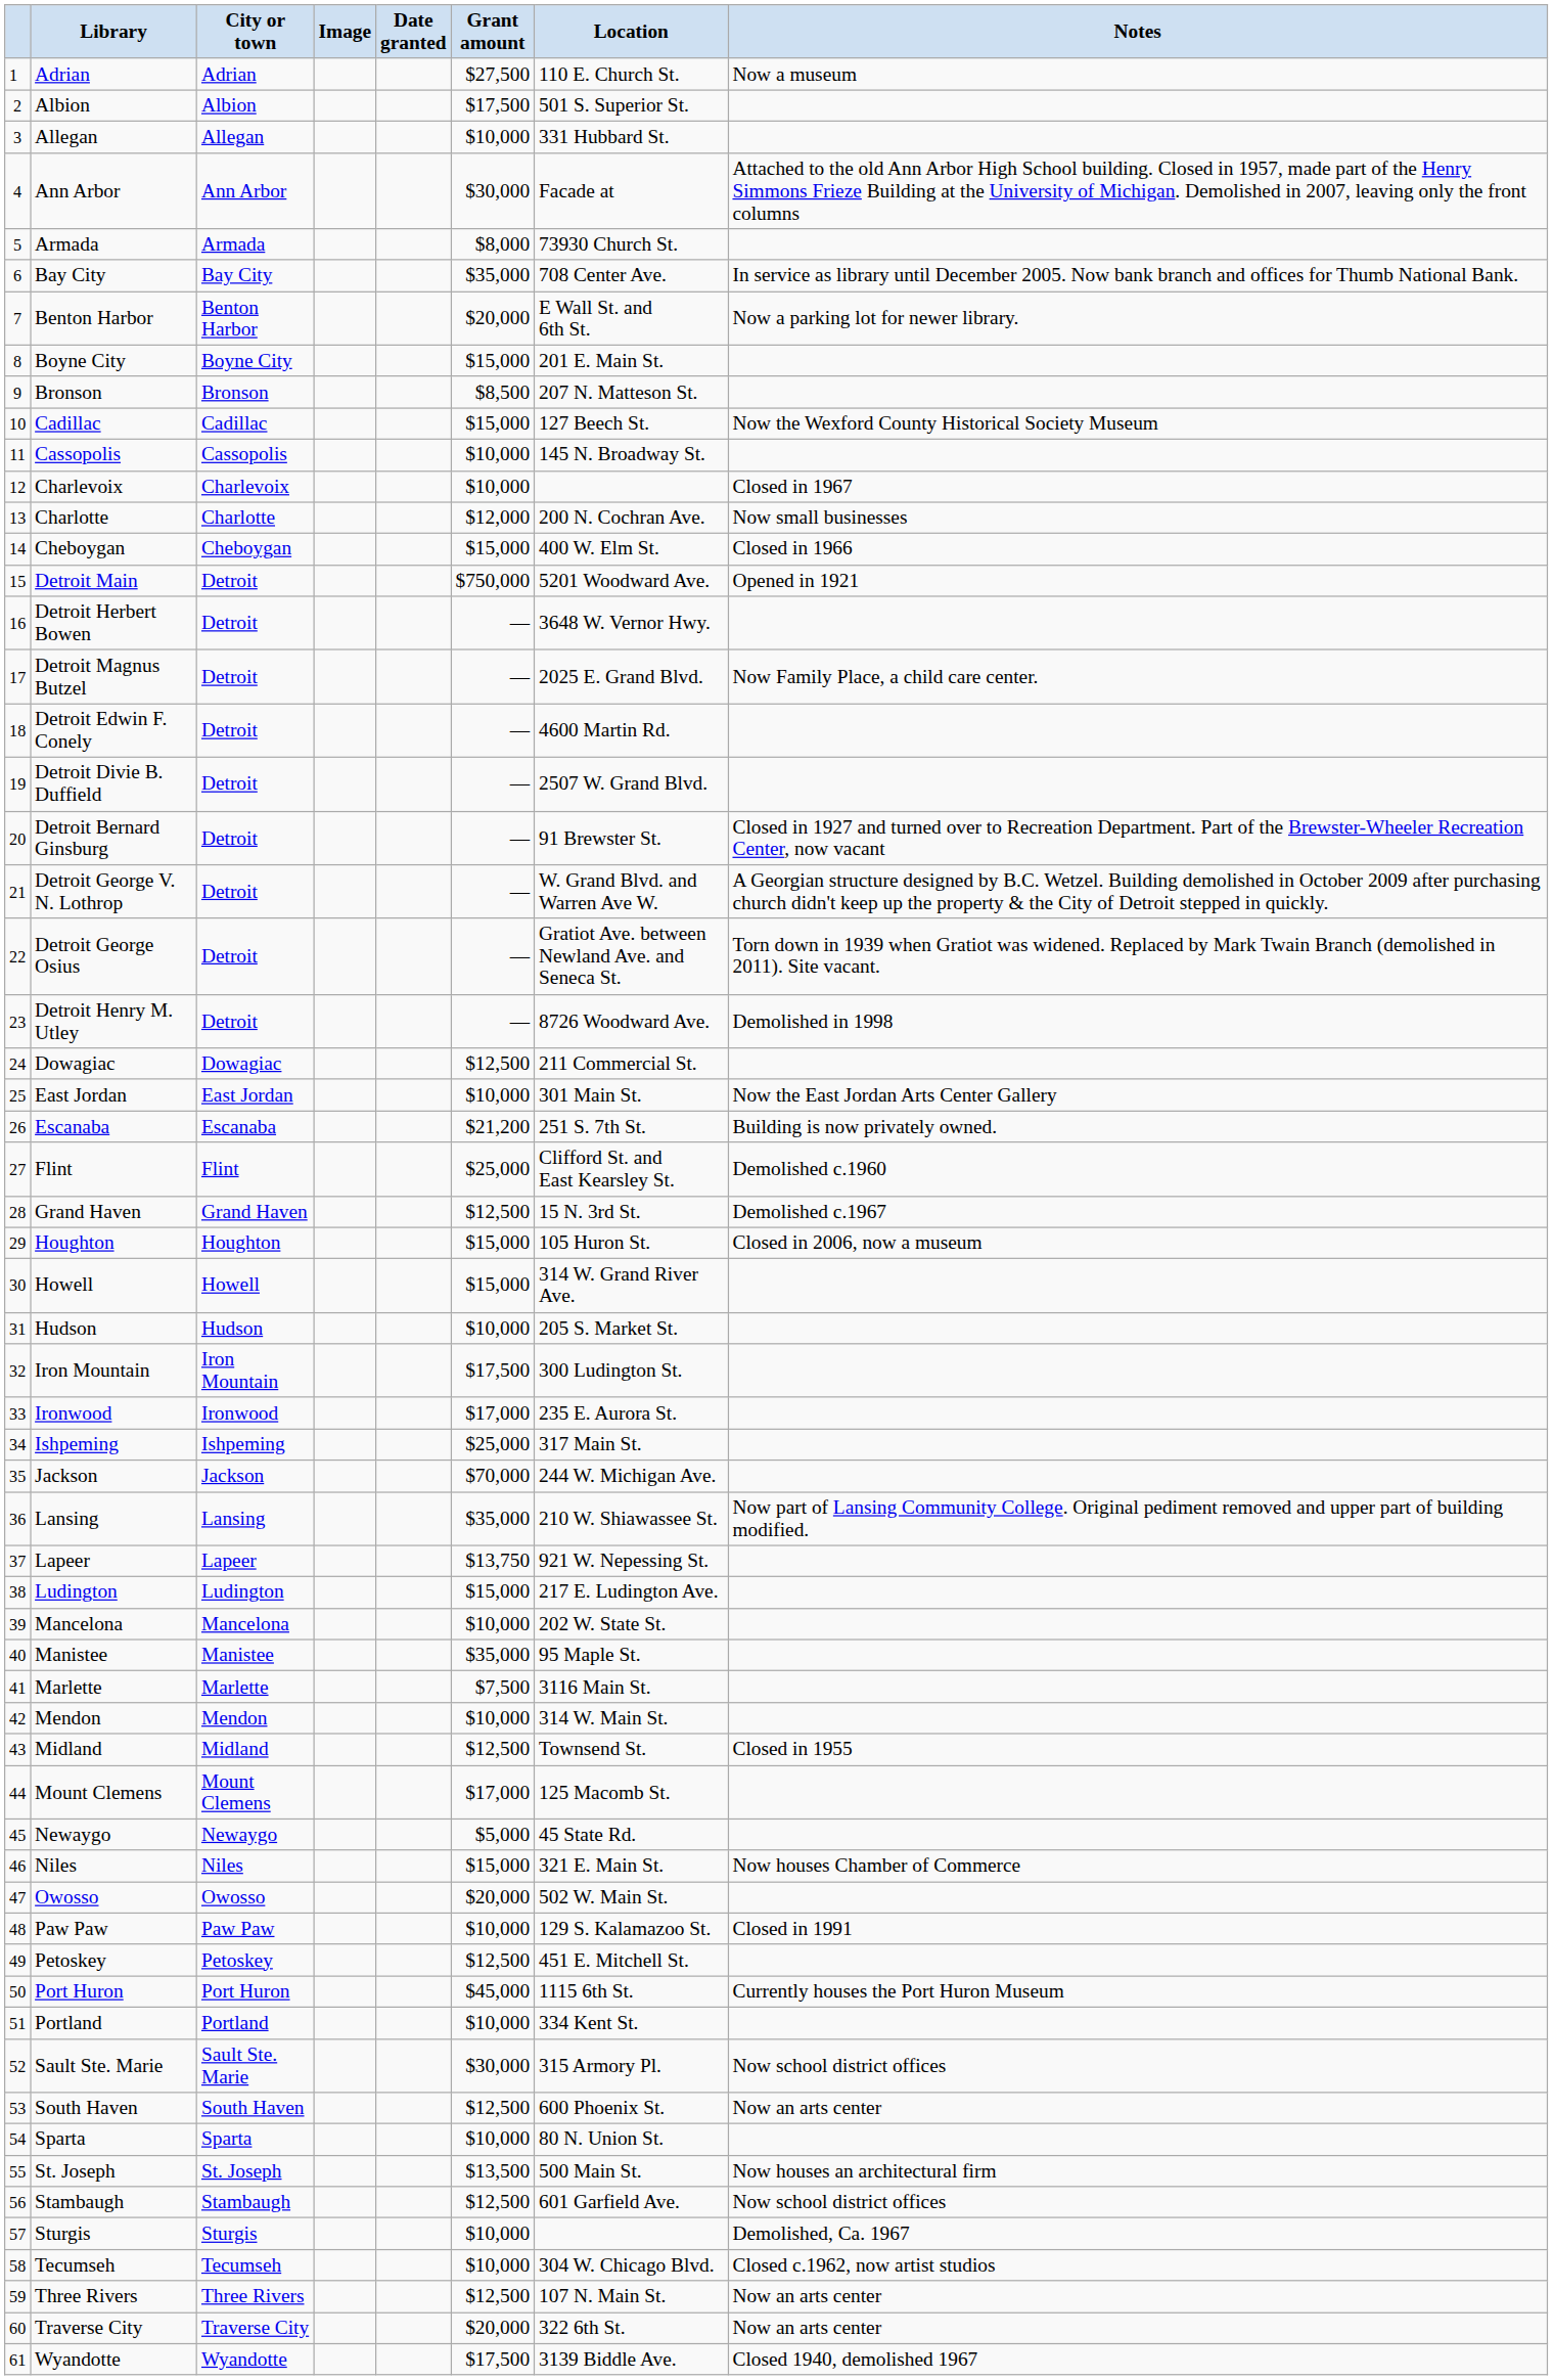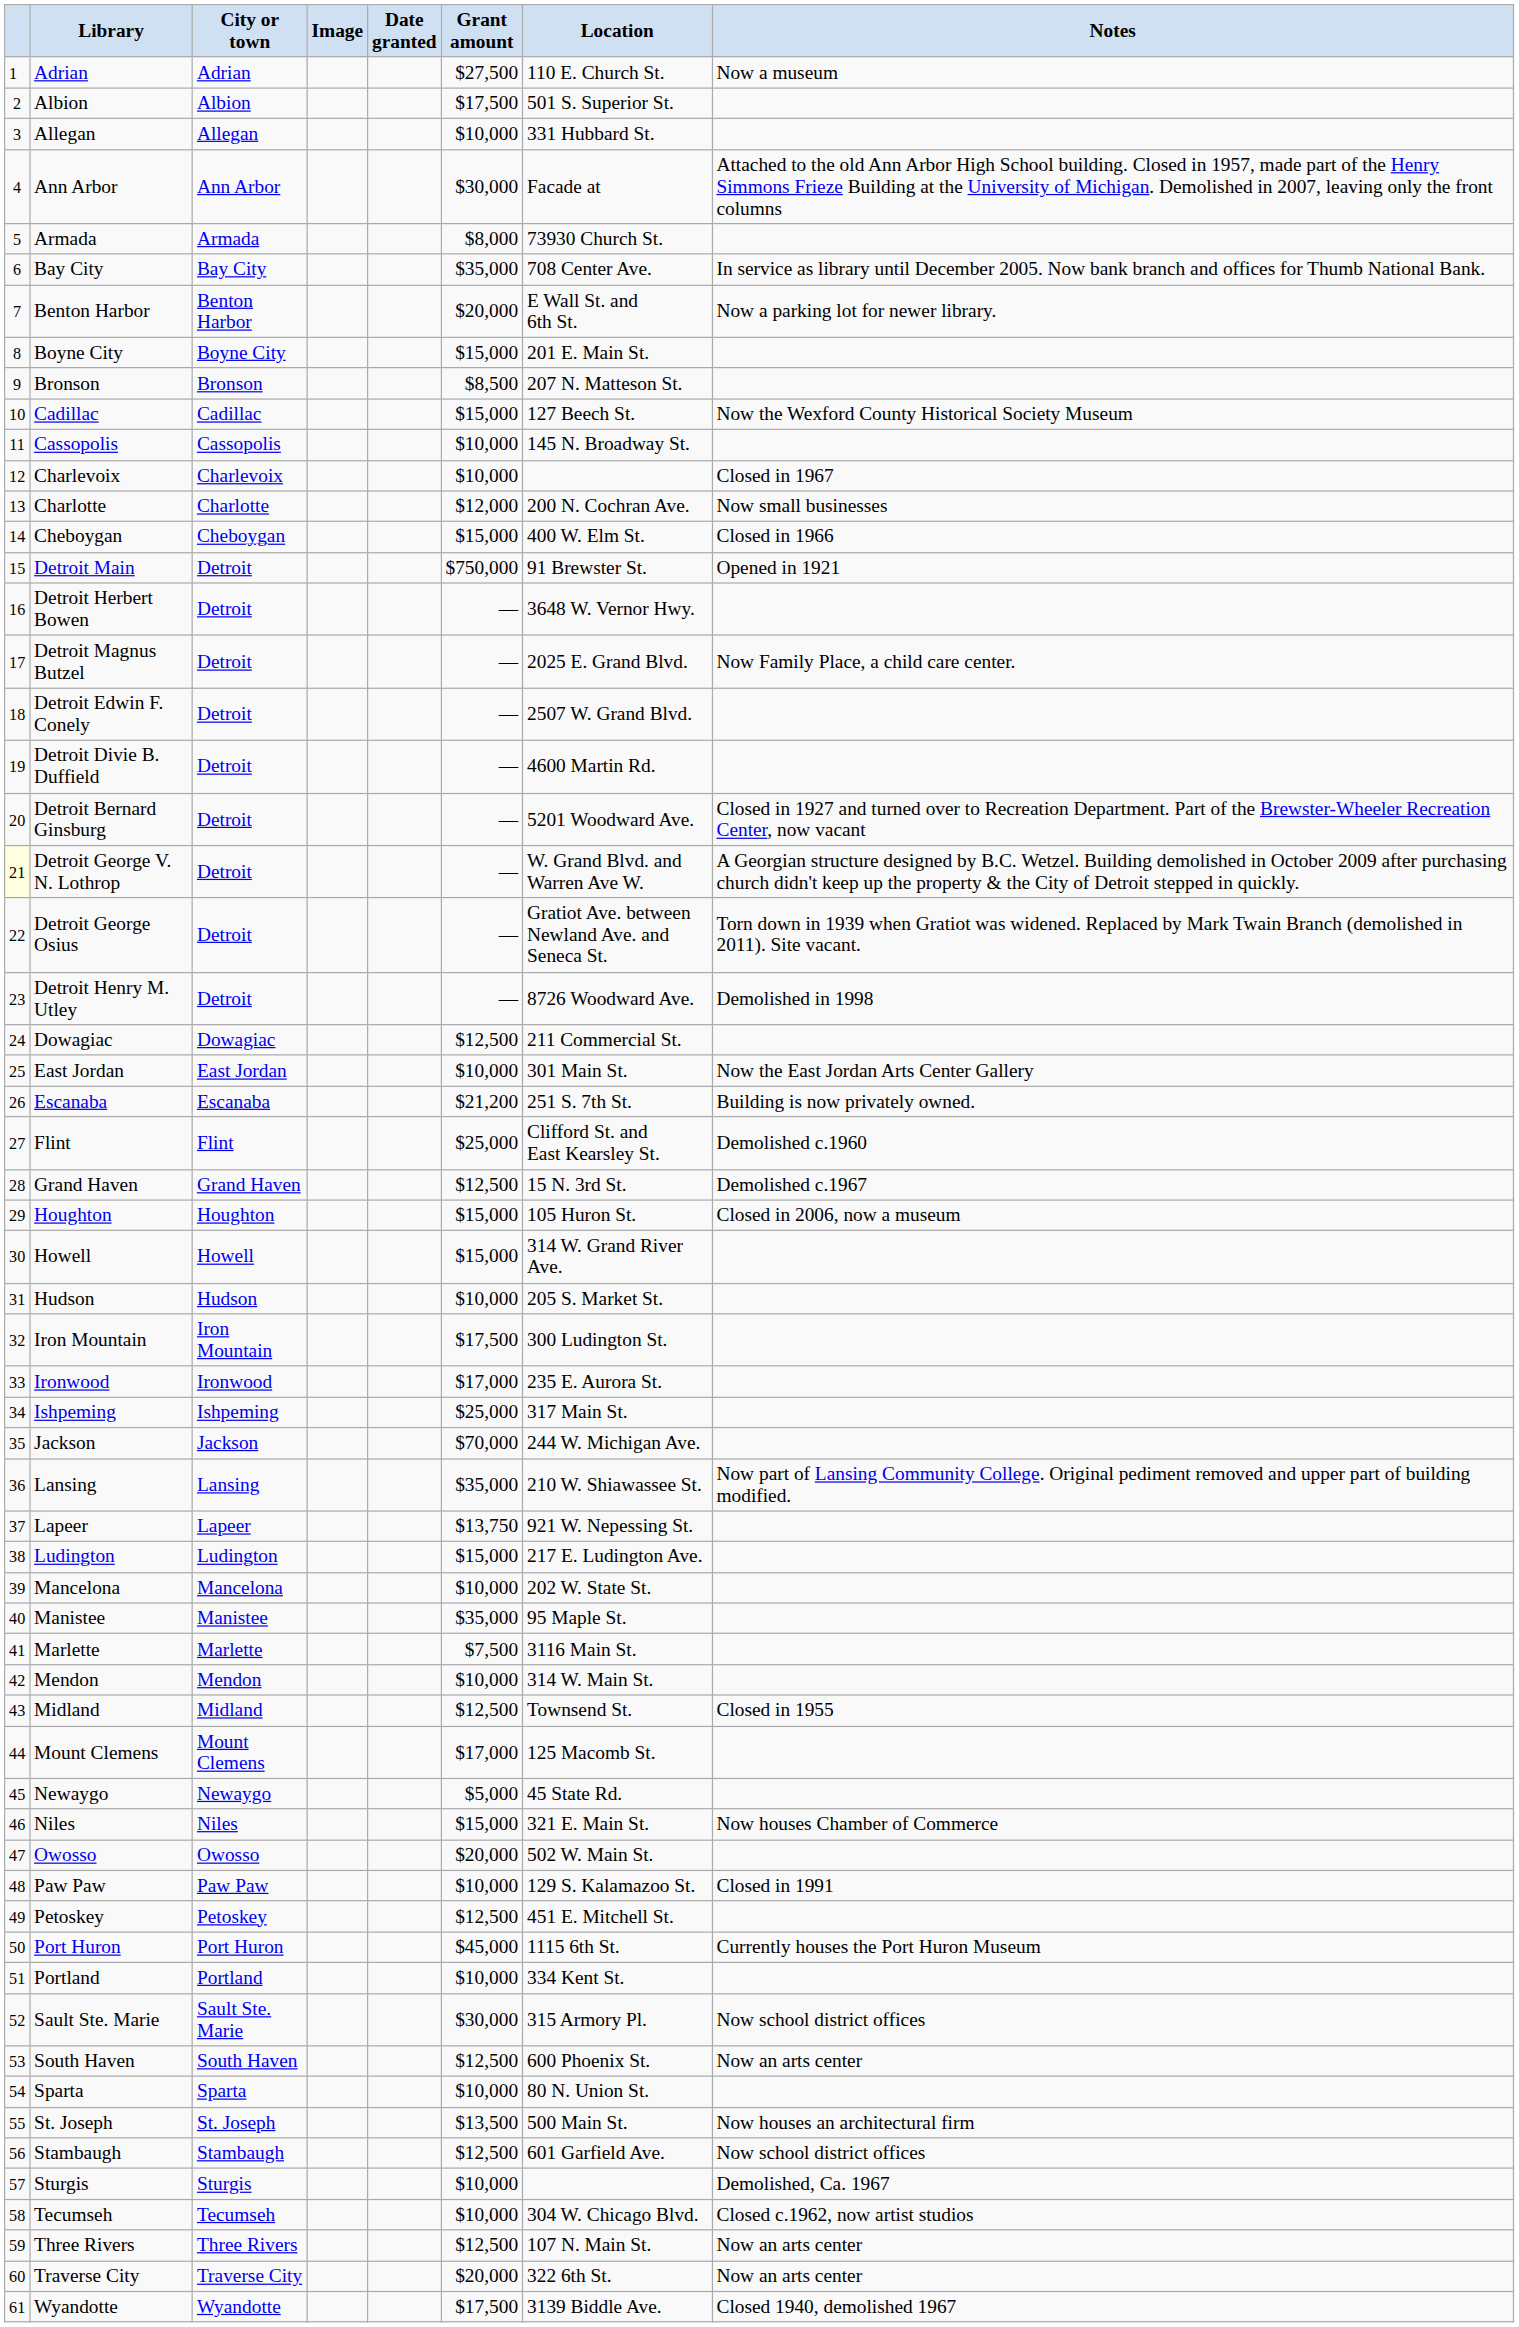Detroit Main | Location: 5201 Woodward Ave. -> 91 Brewster St.
Detroit Edwin F. Conely | Location: 4600 Martin Rd. -> 2507 W. Grand Blvd.
Detroit Divie B. Duffield | Location: 2507 W. Grand Blvd. -> 4600 Martin Rd.
Detroit Bernard Ginsburg | Location: 91 Brewster St. -> 5201 Woodward Ave.
Detroit George V. N. Lothrop | column 1: no background -> lightyellow background
